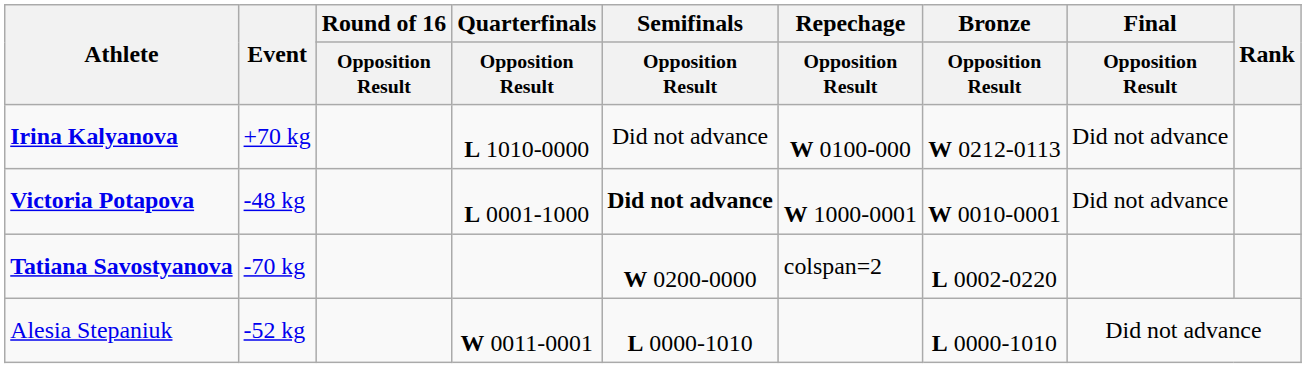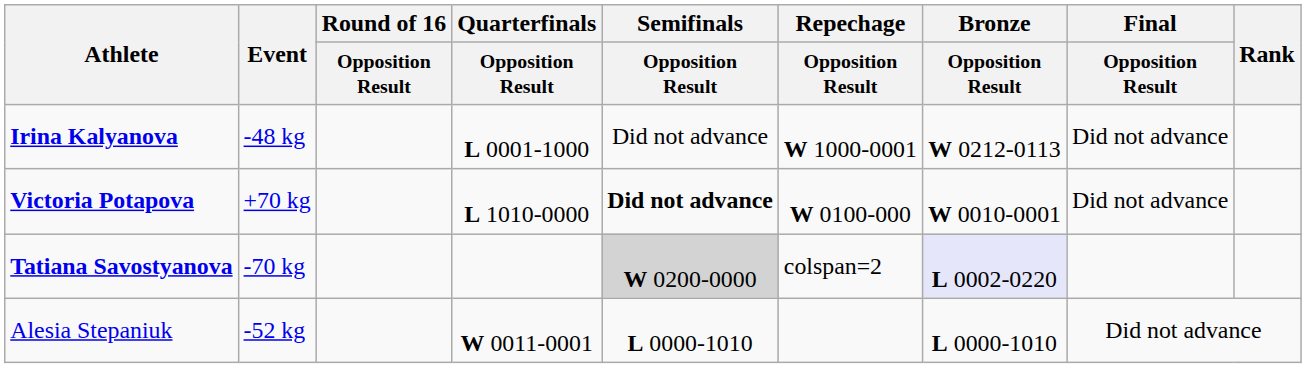Irina Kalyanova | Event: +70 kg -> -48 kg
Irina Kalyanova | Quarterfinals / Opposition Result: L 1010-0000 -> L 0001-1000
Irina Kalyanova | Repechage / Opposition Result: W 0100-000 -> W 1000-0001
Victoria Potapova | Event: -48 kg -> +70 kg
Victoria Potapova | Quarterfinals / Opposition Result: L 0001-1000 -> L 1010-0000
Victoria Potapova | Repechage / Opposition Result: W 1000-0001 -> W 0100-000
Tatiana Savostyanova | Semifinals / Opposition Result: no background -> lightgrey background
Tatiana Savostyanova | Bronze / Opposition Result: no background -> lavender background
